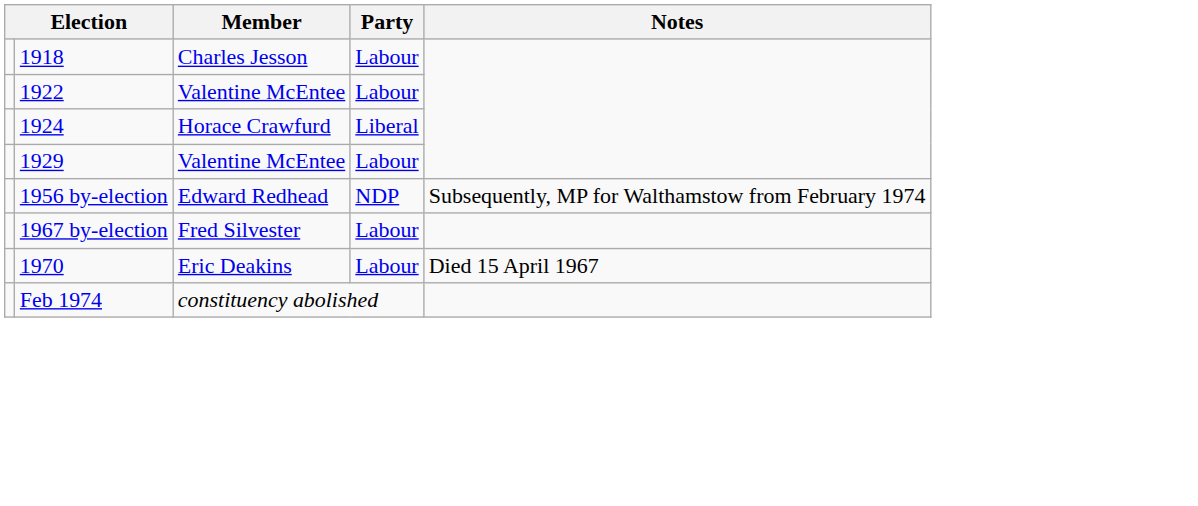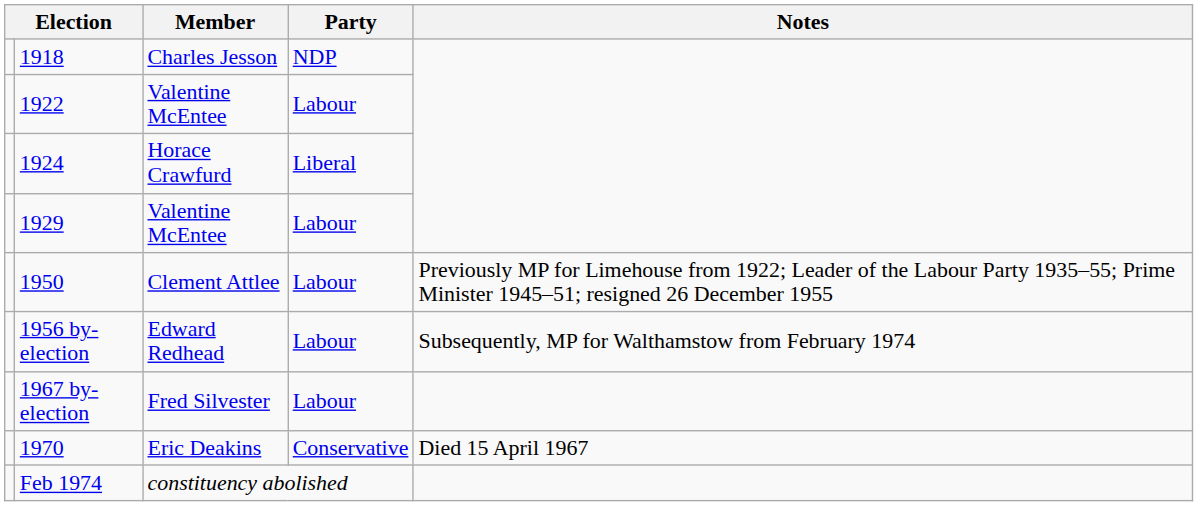1918 | Party: Labour -> NDP
+ row: 1950 | Clement Attlee | Labour | Previously MP for Limehouse from 1922; Leader of the Labour Party 1935–55; Prime Minister 1945–51; resigned 26 December 1955
1956 by-election | Party: NDP -> Labour
1970 | Party: Labour -> Conservative
